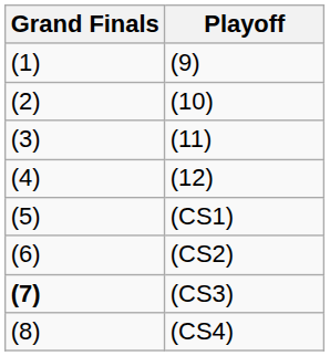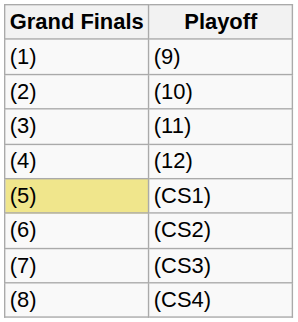(CS1) | Grand Finals: no background -> khaki background
(CS3) | Grand Finals: bold -> normal
